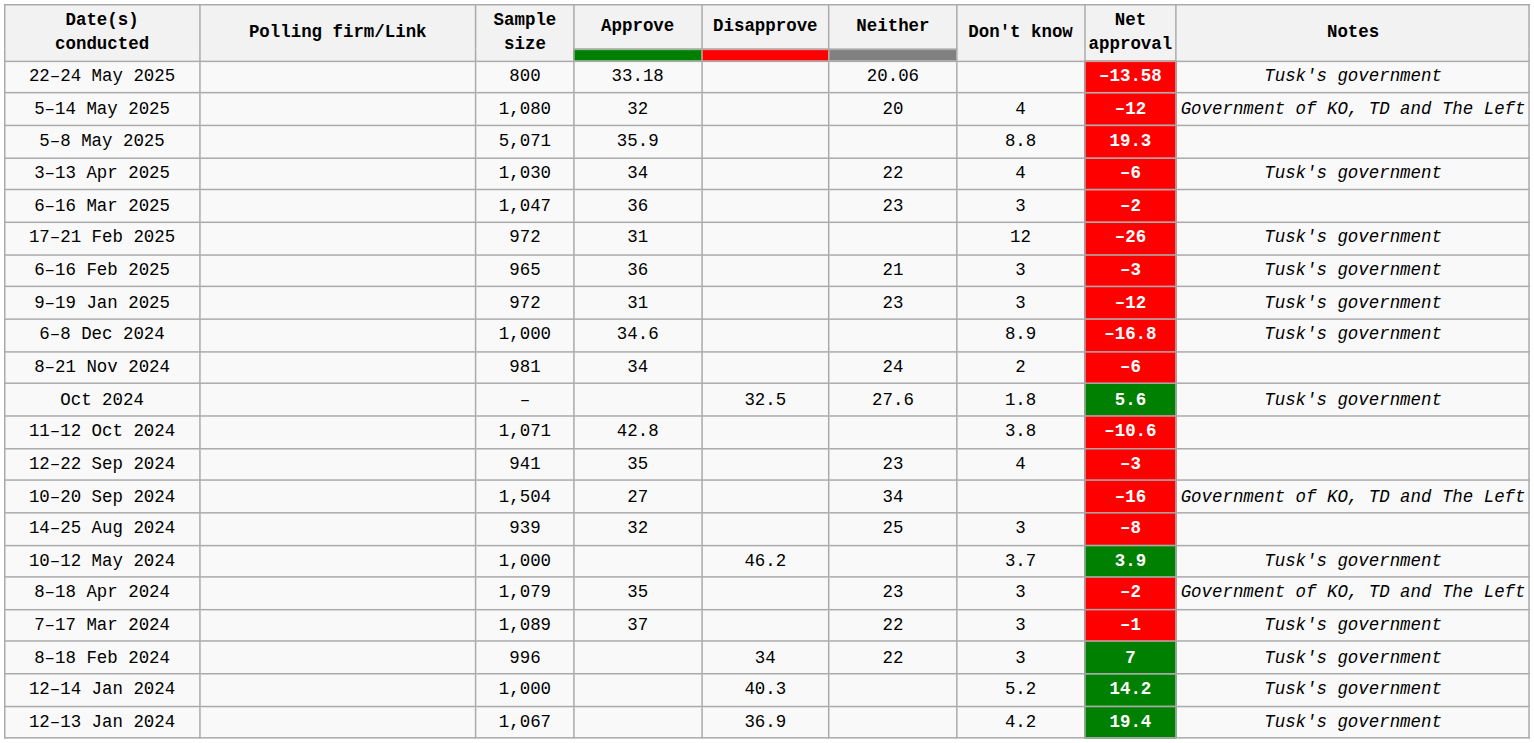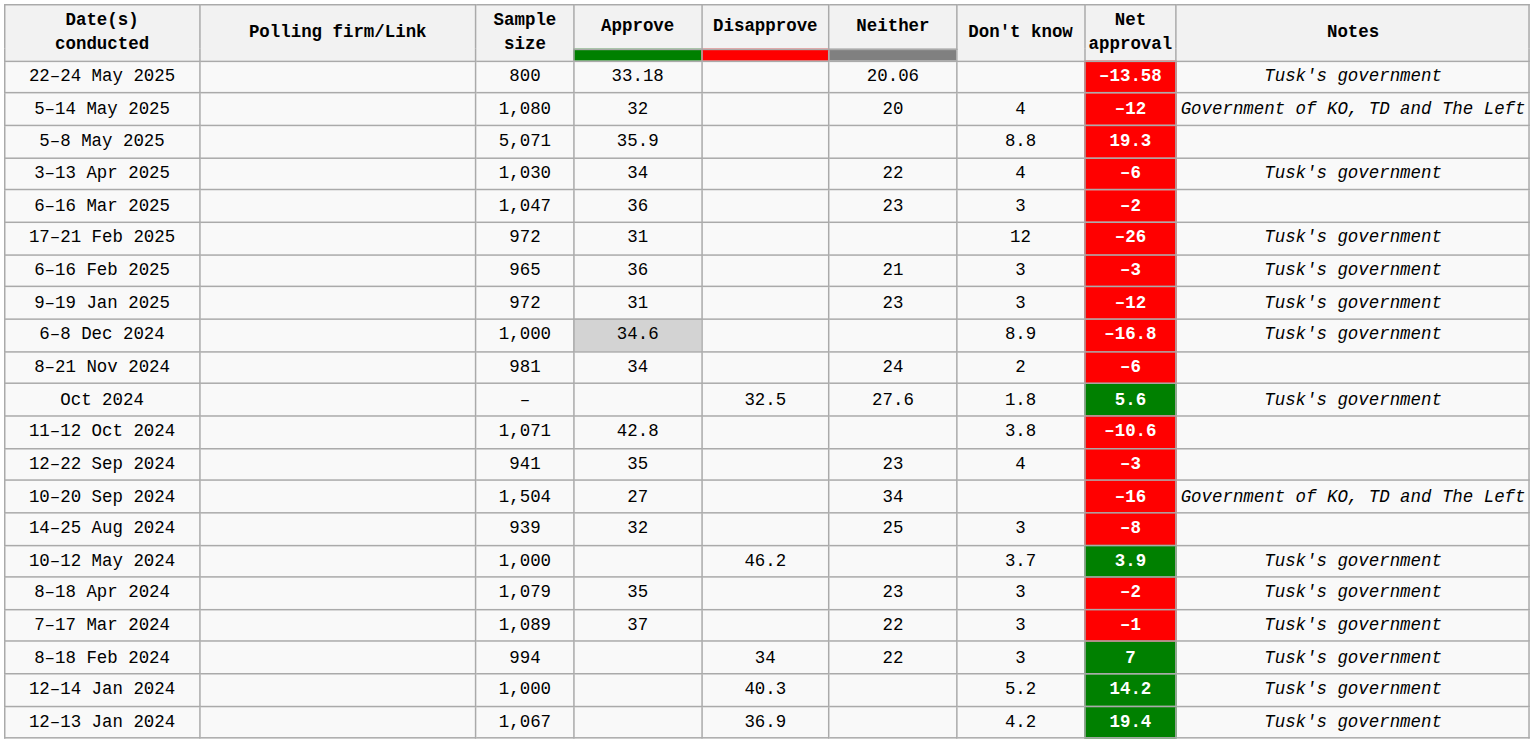6–8 Dec 2024 | Approve: no background -> lightgrey background
8–18 Apr 2024 | Notes: Government of KO, TD and The Left -> Tusk's government
8–18 Feb 2024 | Sample size: 996 -> 994
